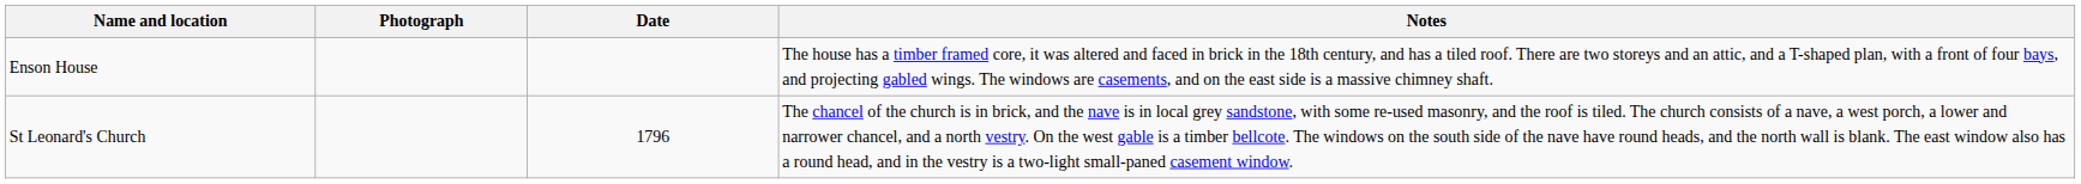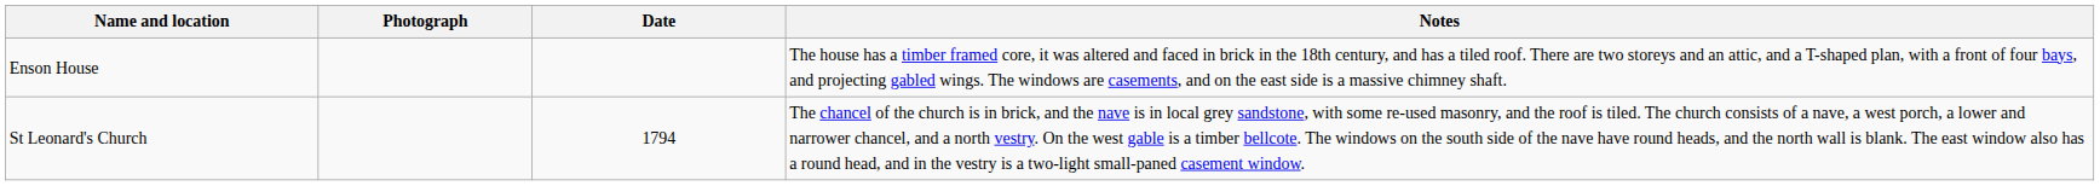St Leonard's Church | Date: 1796 -> 1794
